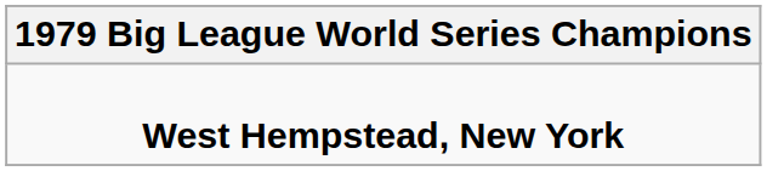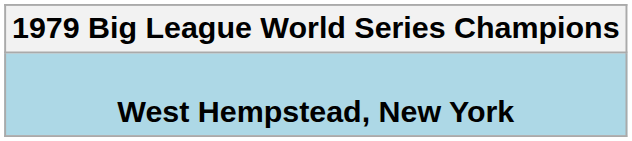row 2 | column 1: no background -> lightblue background
